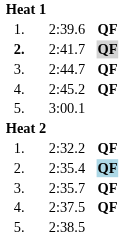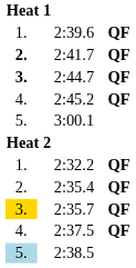2:41.7 | column 3: lightgrey background -> no background
2:44.7 | column 1: normal -> bold
2:35.4 | column 3: lightblue background -> no background
2:35.7 | column 1: no background -> gold background
2:38.5 | column 1: no background -> lightblue background
